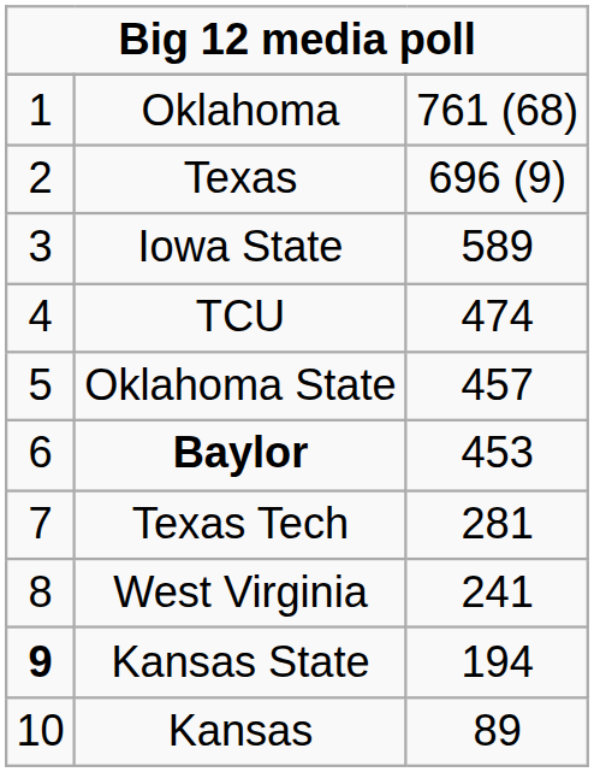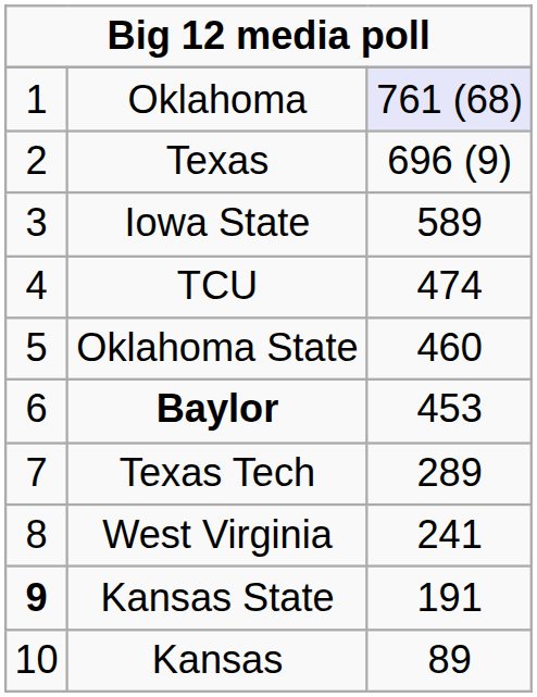Oklahoma | column 3: no background -> lavender background
Oklahoma State | column 3: 457 -> 460
Texas Tech | column 3: 281 -> 289
Kansas State | column 3: 194 -> 191
